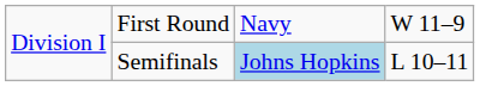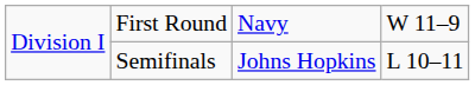Division I / Semifinals | column 3: lightblue background -> no background
